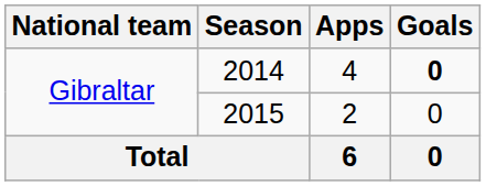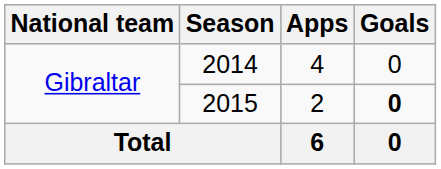2014 | Goals: bold -> normal
2015 | Goals: normal -> bold
